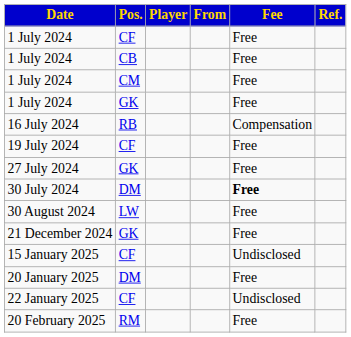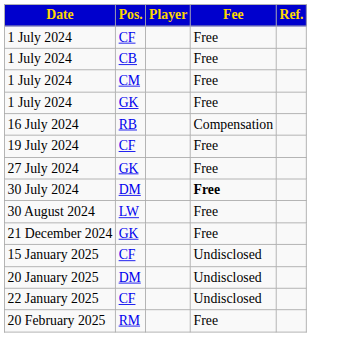- column: From
20 January 2025 | Fee: Free -> Undisclosed
